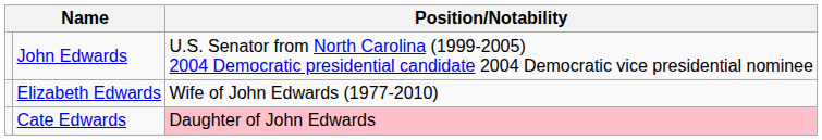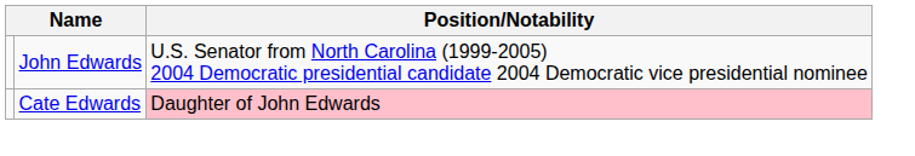- row: Elizabeth Edwards | Wife of John Edwards (1977-2010)
